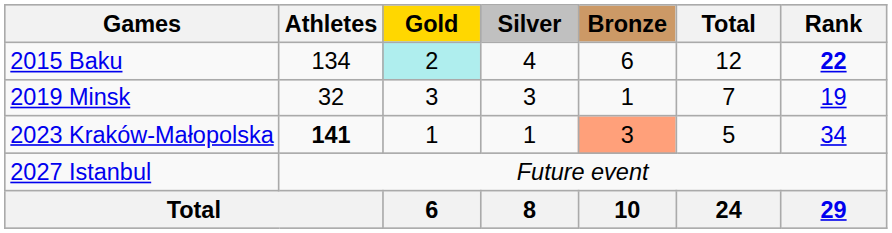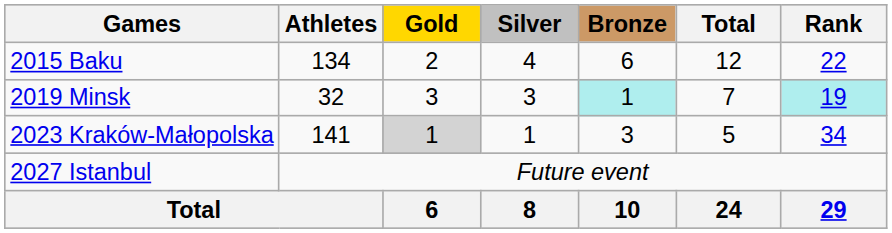2015 Baku | Gold: paleturquoise background -> no background
2015 Baku | Rank: bold -> normal
2019 Minsk | Bronze: no background -> paleturquoise background
2019 Minsk | Rank: no background -> paleturquoise background
2023 Kraków-Małopolska | Athletes: bold -> normal
2023 Kraków-Małopolska | Gold: no background -> lightgrey background
2023 Kraków-Małopolska | Bronze: lightsalmon background -> no background
